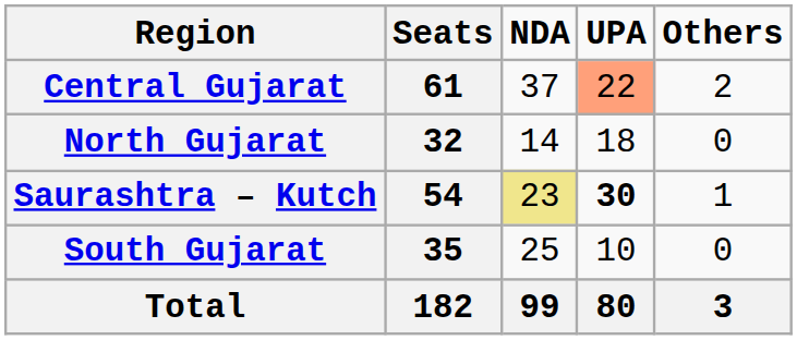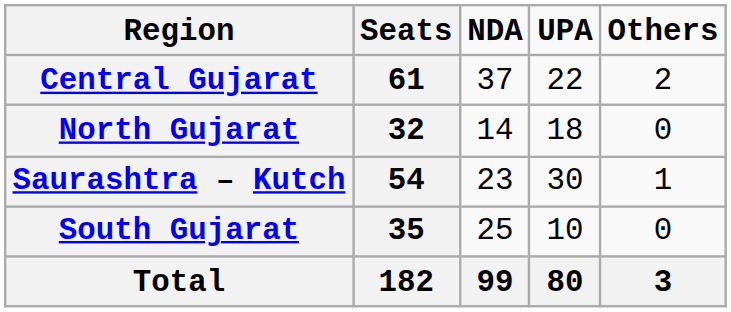Central Gujarat | column 4: lightsalmon background -> no background
Saurashtra – Kutch | column 3: khaki background -> no background
Saurashtra – Kutch | column 4: bold -> normal
